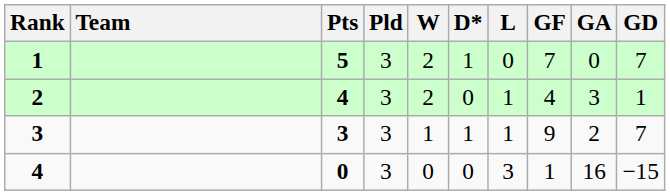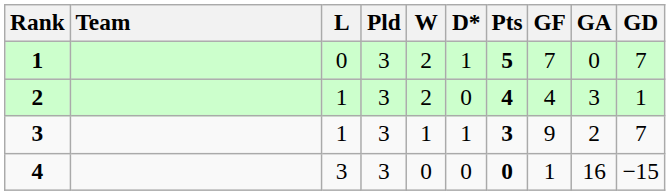columns swapped: Pts <-> L
